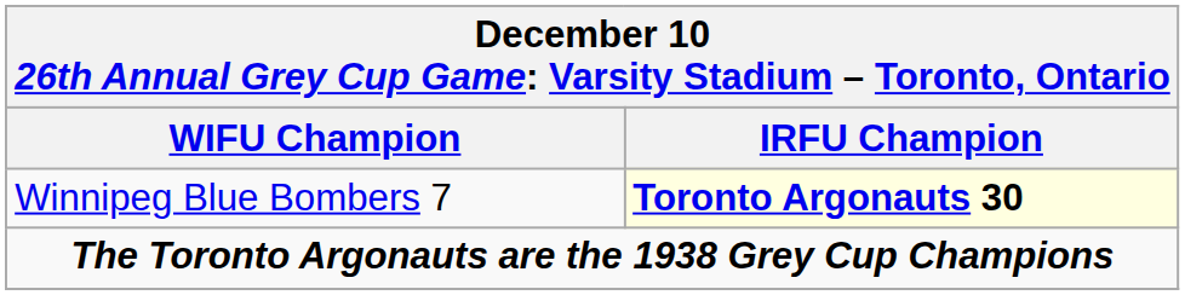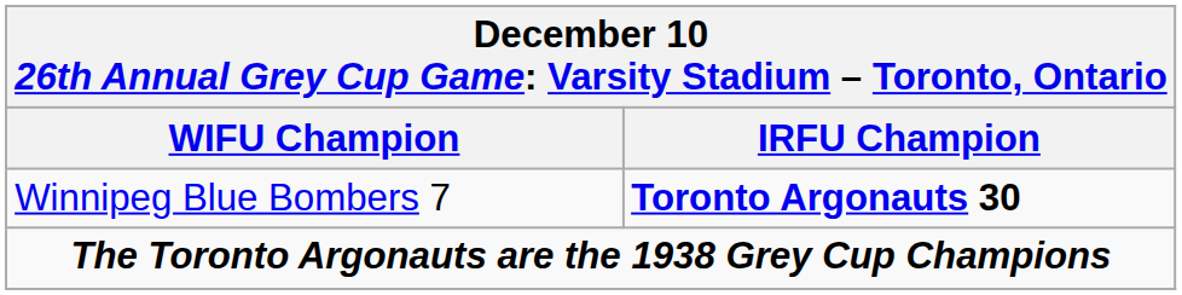Winnipeg Blue Bombers 7 | IRFU Champion: lightyellow background -> no background
